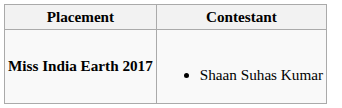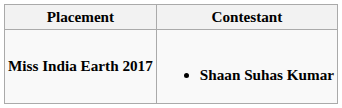Miss India Earth 2017 | Contestant: normal -> bold
